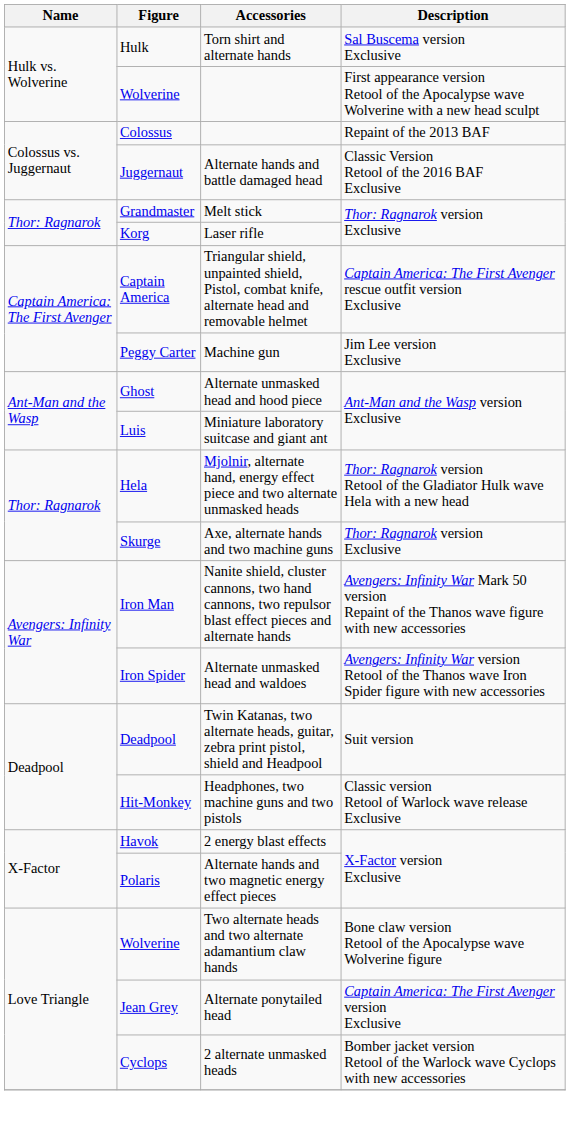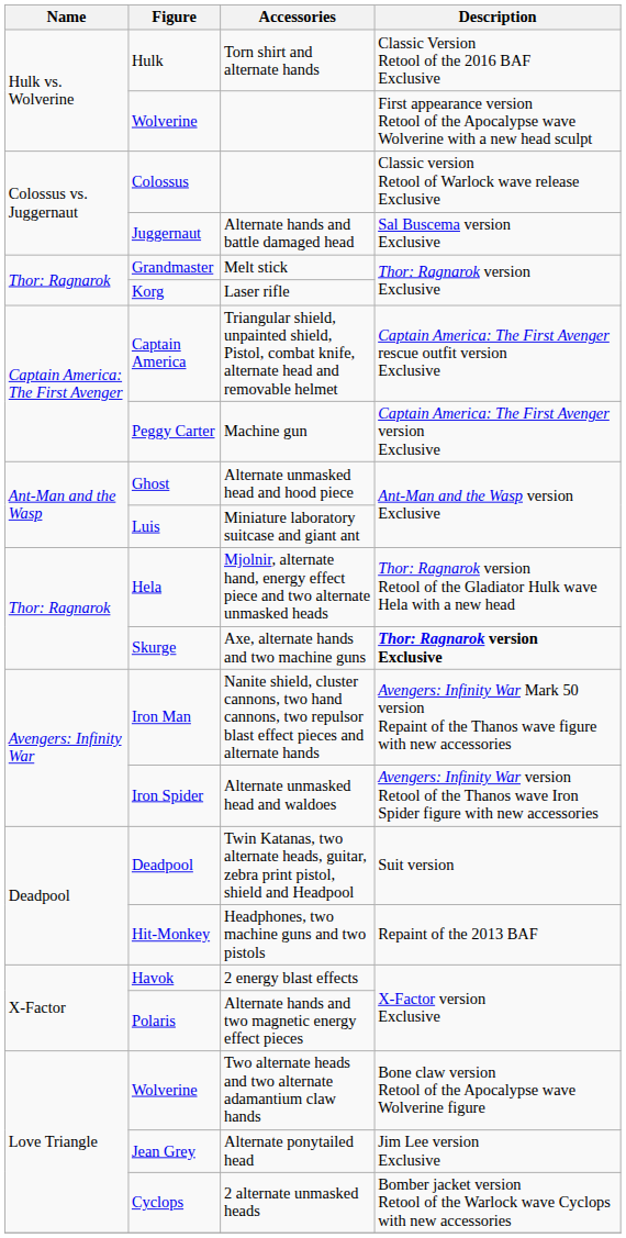Hulk | Description: Sal Buscema version Exclusive -> Classic Version Retool of the 2016 BAF Exclusive
Colossus | Description: Repaint of the 2013 BAF -> Classic version Retool of Warlock wave release Exclusive
Juggernaut | Description: Classic Version Retool of the 2016 BAF Exclusive -> Sal Buscema version Exclusive
Peggy Carter | Description: Jim Lee version Exclusive -> Captain America: The First Avenger version Exclusive
Skurge | Description: normal -> bold
Hit-Monkey | Description: Classic version Retool of Warlock wave release Exclusive -> Repaint of the 2013 BAF
Jean Grey | Description: Captain America: The First Avenger version Exclusive -> Jim Lee version Exclusive
